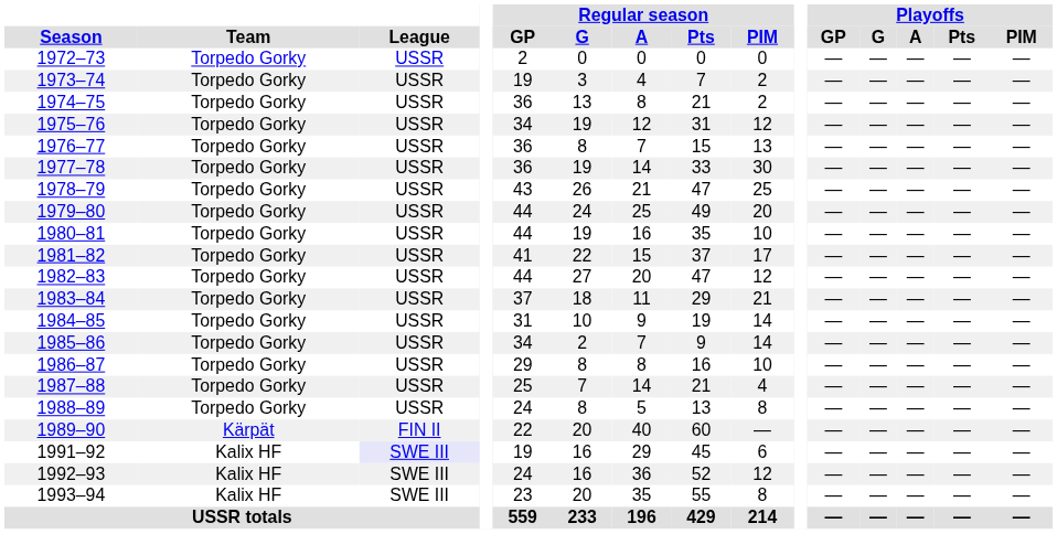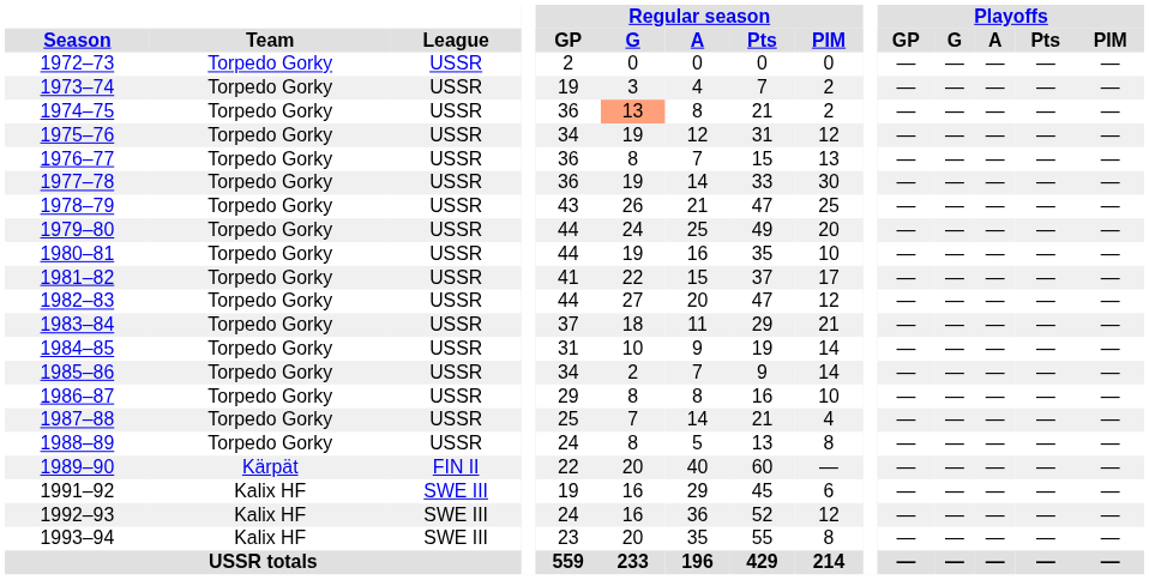1974–75 | Regular season / G: no background -> lightsalmon background
1991–92 | League: lavender background -> no background
